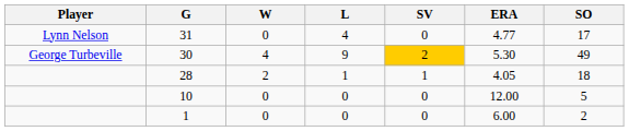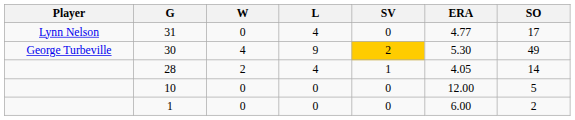28 | L: 1 -> 4
28 | SO: 18 -> 14
